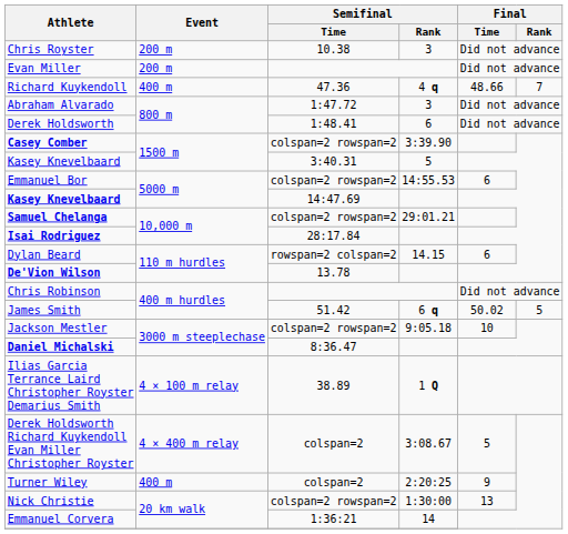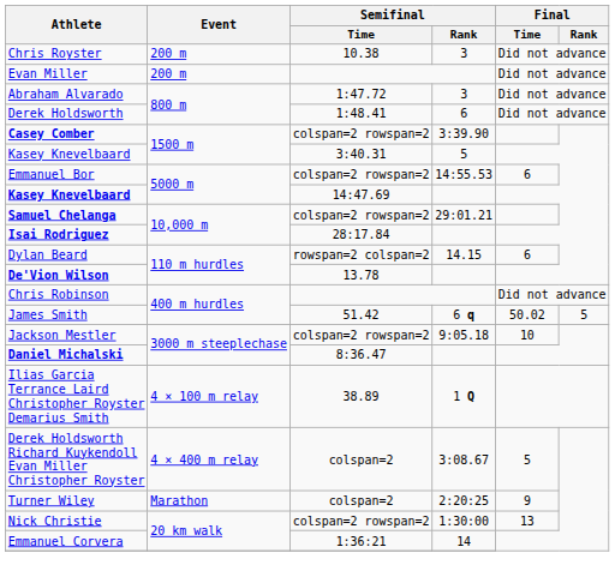- row: Richard Kuykendoll | 400 m | 47.36 | 4 q | 48.66 | 7
Turner Wiley | Event: 400 m -> Marathon
